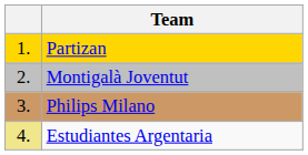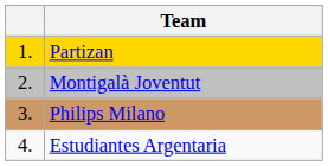Estudiantes Argentaria | column 1: khaki background -> no background
